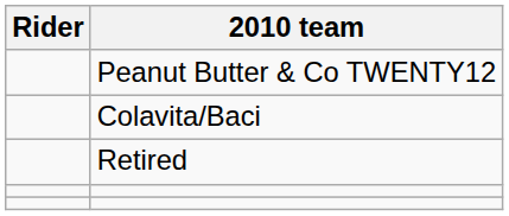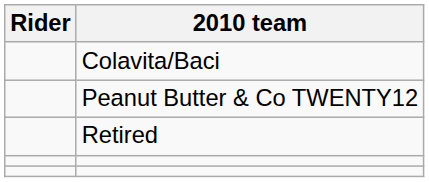row 2 | 2010 team: Peanut Butter & Co TWENTY12 -> Colavita/Baci
row 3 | 2010 team: Colavita/Baci -> Peanut Butter & Co TWENTY12
